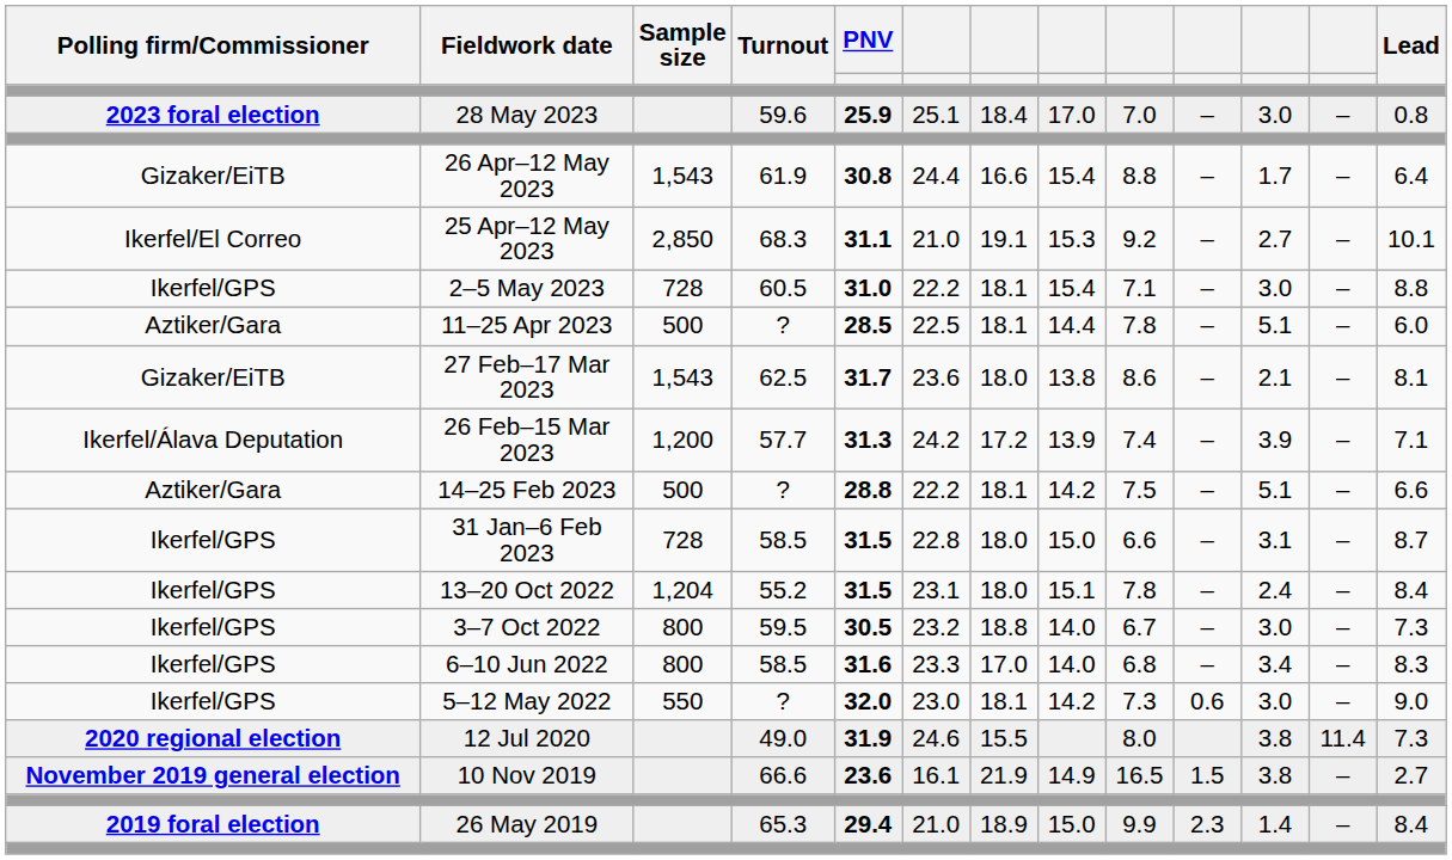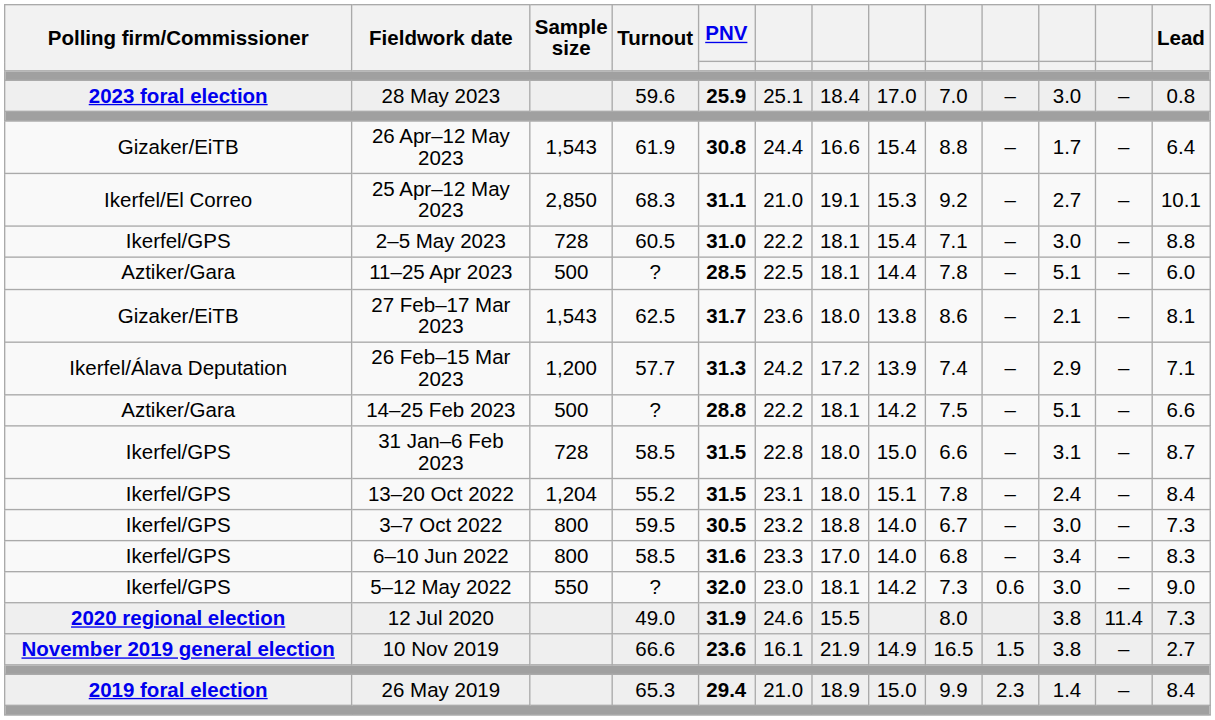26 Feb–15 Mar 2023 | column 11: 3.9 -> 2.9
